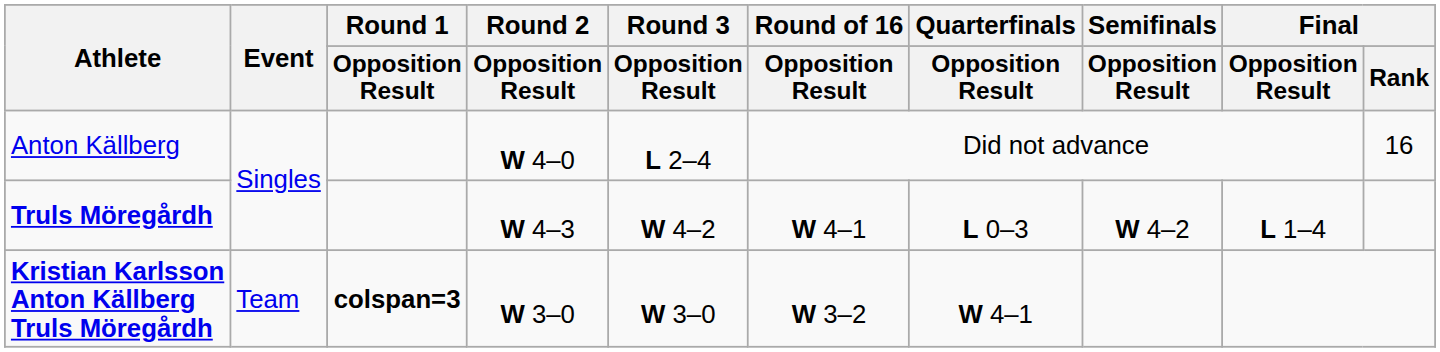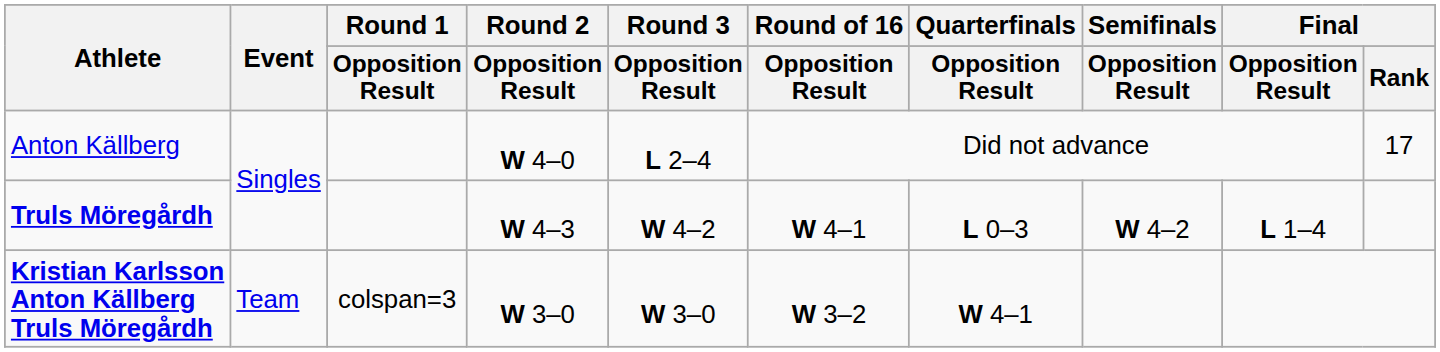Anton Källberg | Final / Rank: 16 -> 17
Kristian Karlsson Anton Källberg Truls Möregårdh | Round 1 / Opposition Result: bold -> normal
